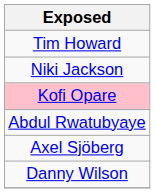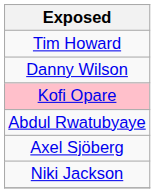row 3 | column 1: Niki Jackson -> Danny Wilson
row 7 | column 1: Danny Wilson -> Niki Jackson
